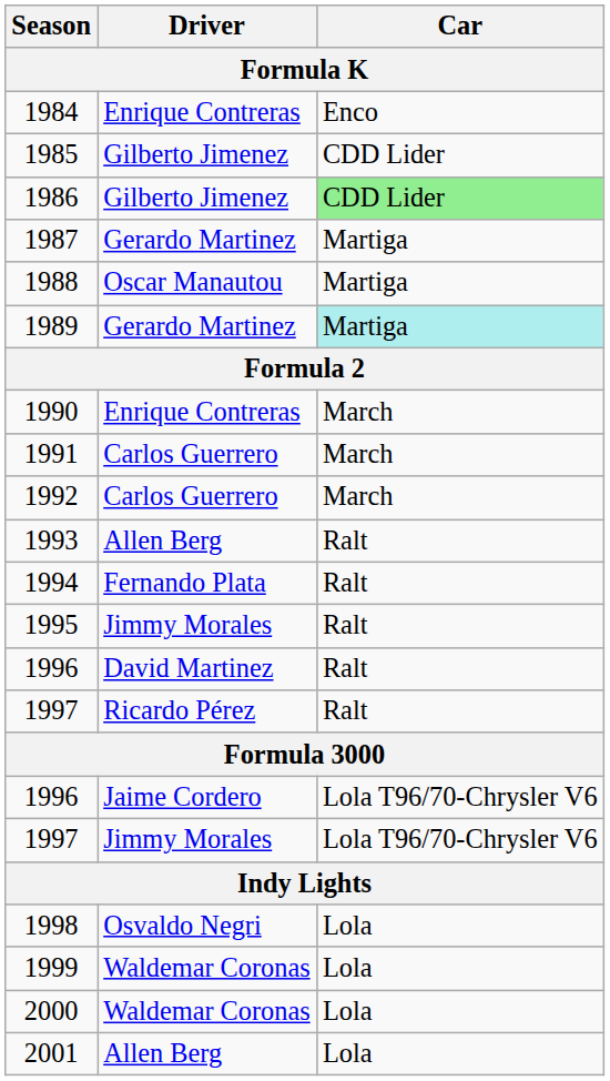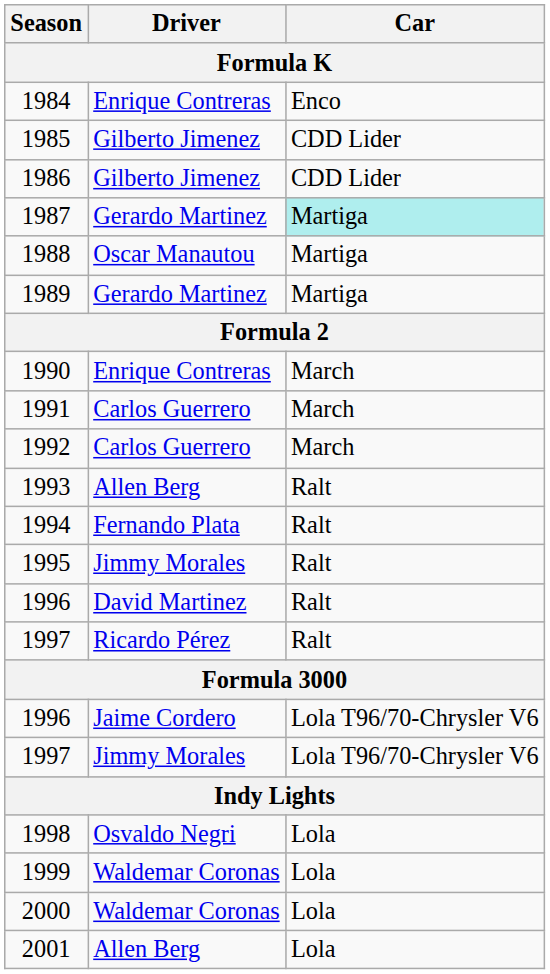1986 | Car: lightgreen background -> no background
1987 | Car: no background -> paleturquoise background
1989 | Car: paleturquoise background -> no background
